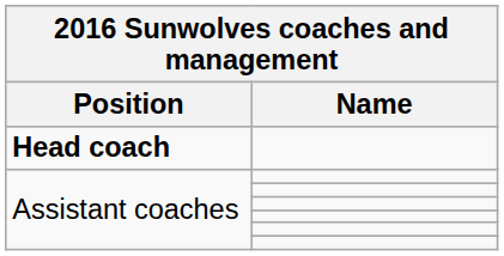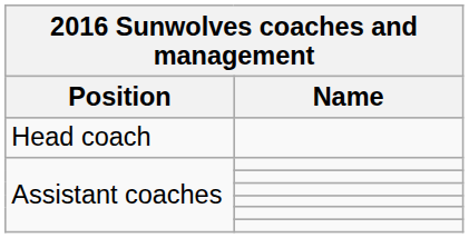Head coach | Position: bold -> normal
